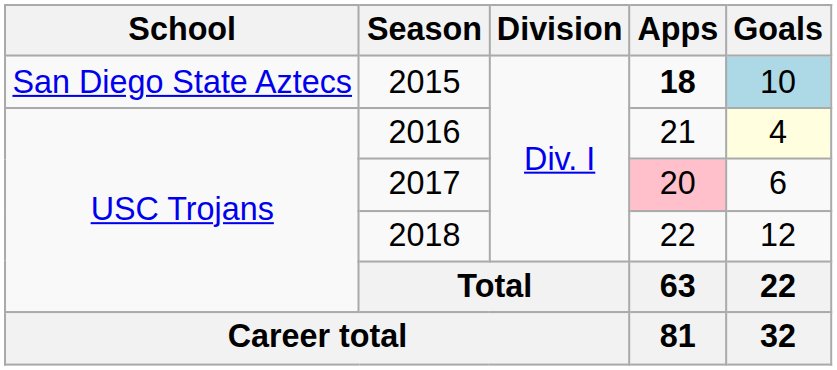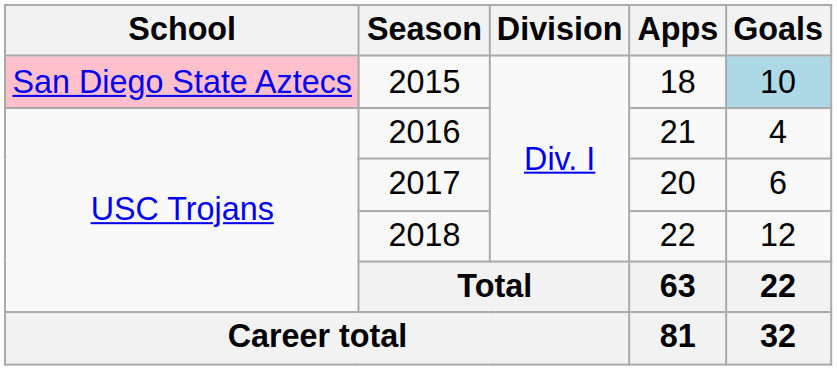2015 | School: no background -> pink background
2015 | Apps: bold -> normal
2016 | Goals: lightyellow background -> no background
2017 | Apps: pink background -> no background
